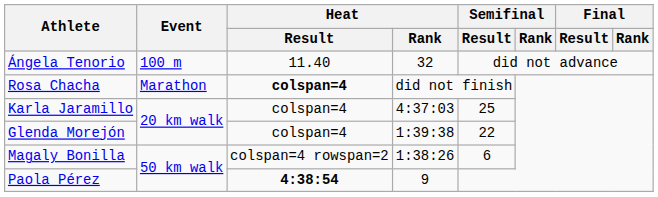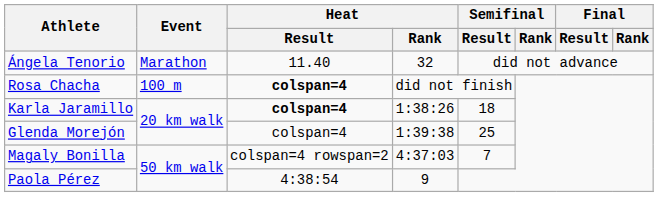Ángela Tenorio | Event: 100 m -> Marathon
Rosa Chacha | Event: Marathon -> 100 m
Karla Jaramillo | Heat / Result: normal -> bold
Karla Jaramillo | Heat / Rank: 4:37:03 -> 1:38:26
Karla Jaramillo | Semifinal / Result: 25 -> 18
Glenda Morejón | Semifinal / Result: 22 -> 25
Magaly Bonilla | Heat / Rank: 1:38:26 -> 4:37:03
Magaly Bonilla | Semifinal / Result: 6 -> 7
Paola Pérez | Heat / Result: bold -> normal
